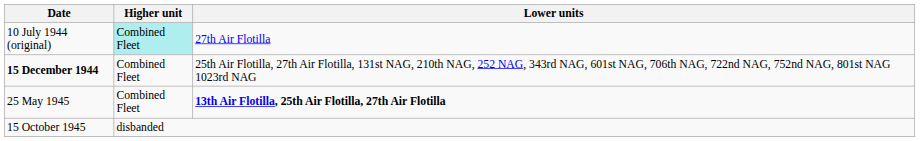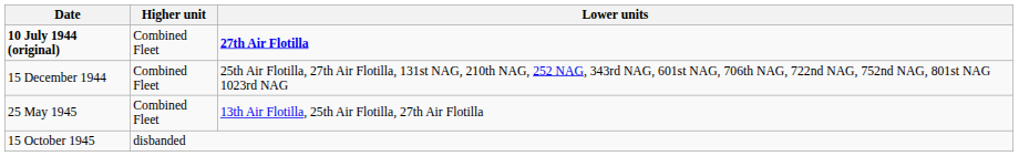10 July 1944 (original) | Date: normal -> bold
10 July 1944 (original) | Higher unit: paleturquoise background -> no background
10 July 1944 (original) | Lower units: normal -> bold
15 December 1944 | Date: bold -> normal
25 May 1945 | Lower units: bold -> normal
